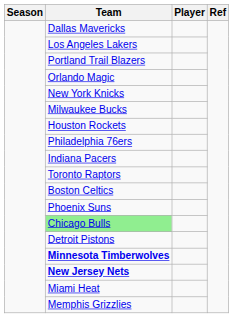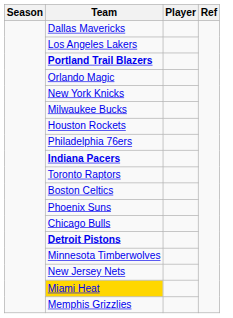Portland Trail Blazers | Team: normal -> bold
Indiana Pacers | Team: normal -> bold
Chicago Bulls | Team: lightgreen background -> no background
Detroit Pistons | Team: normal -> bold
Minnesota Timberwolves | Team: bold -> normal
New Jersey Nets | Team: bold -> normal
Miami Heat | Team: no background -> gold background
